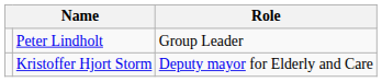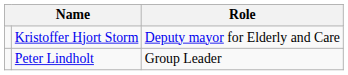rows swapped: Kristoffer Hjort Storm <-> Peter Lindholt
